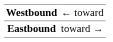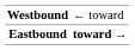Eastbound | column 2: normal -> bold
